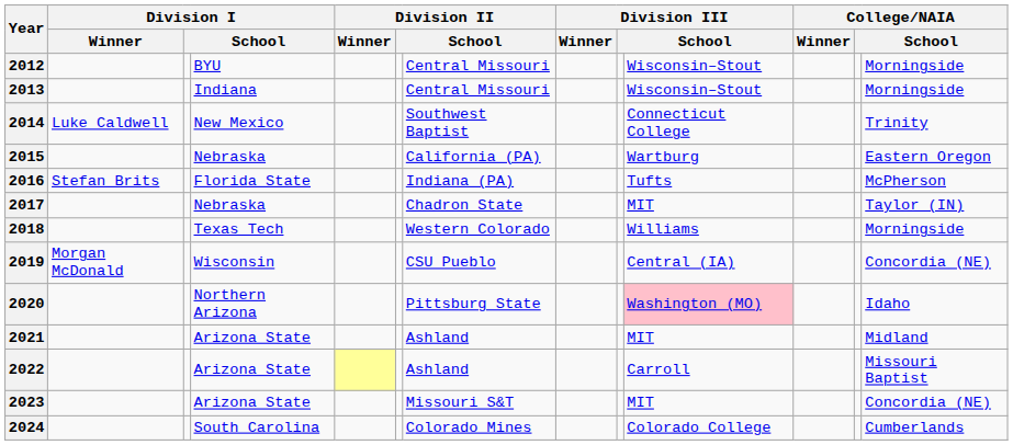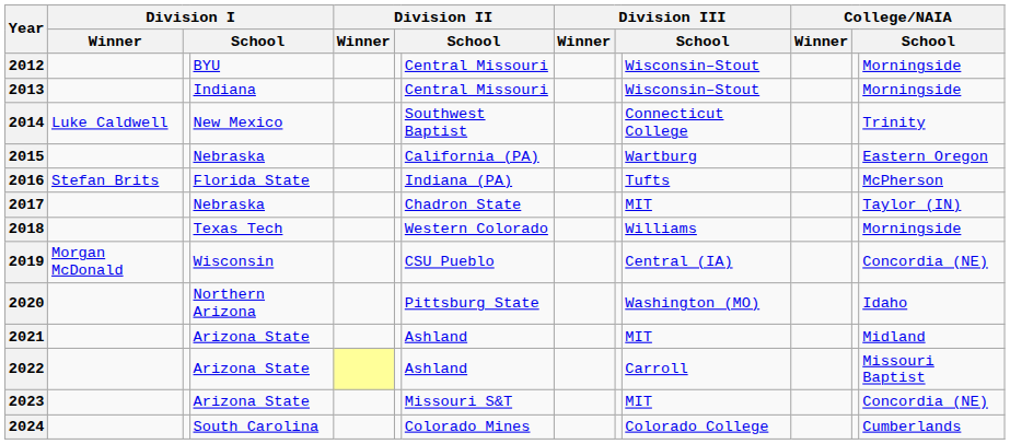2020 | column 10: pink background -> no background
